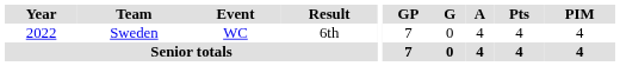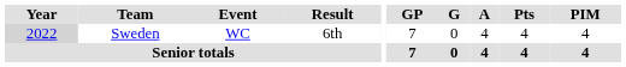Sweden | Year: no background -> lightgrey background
